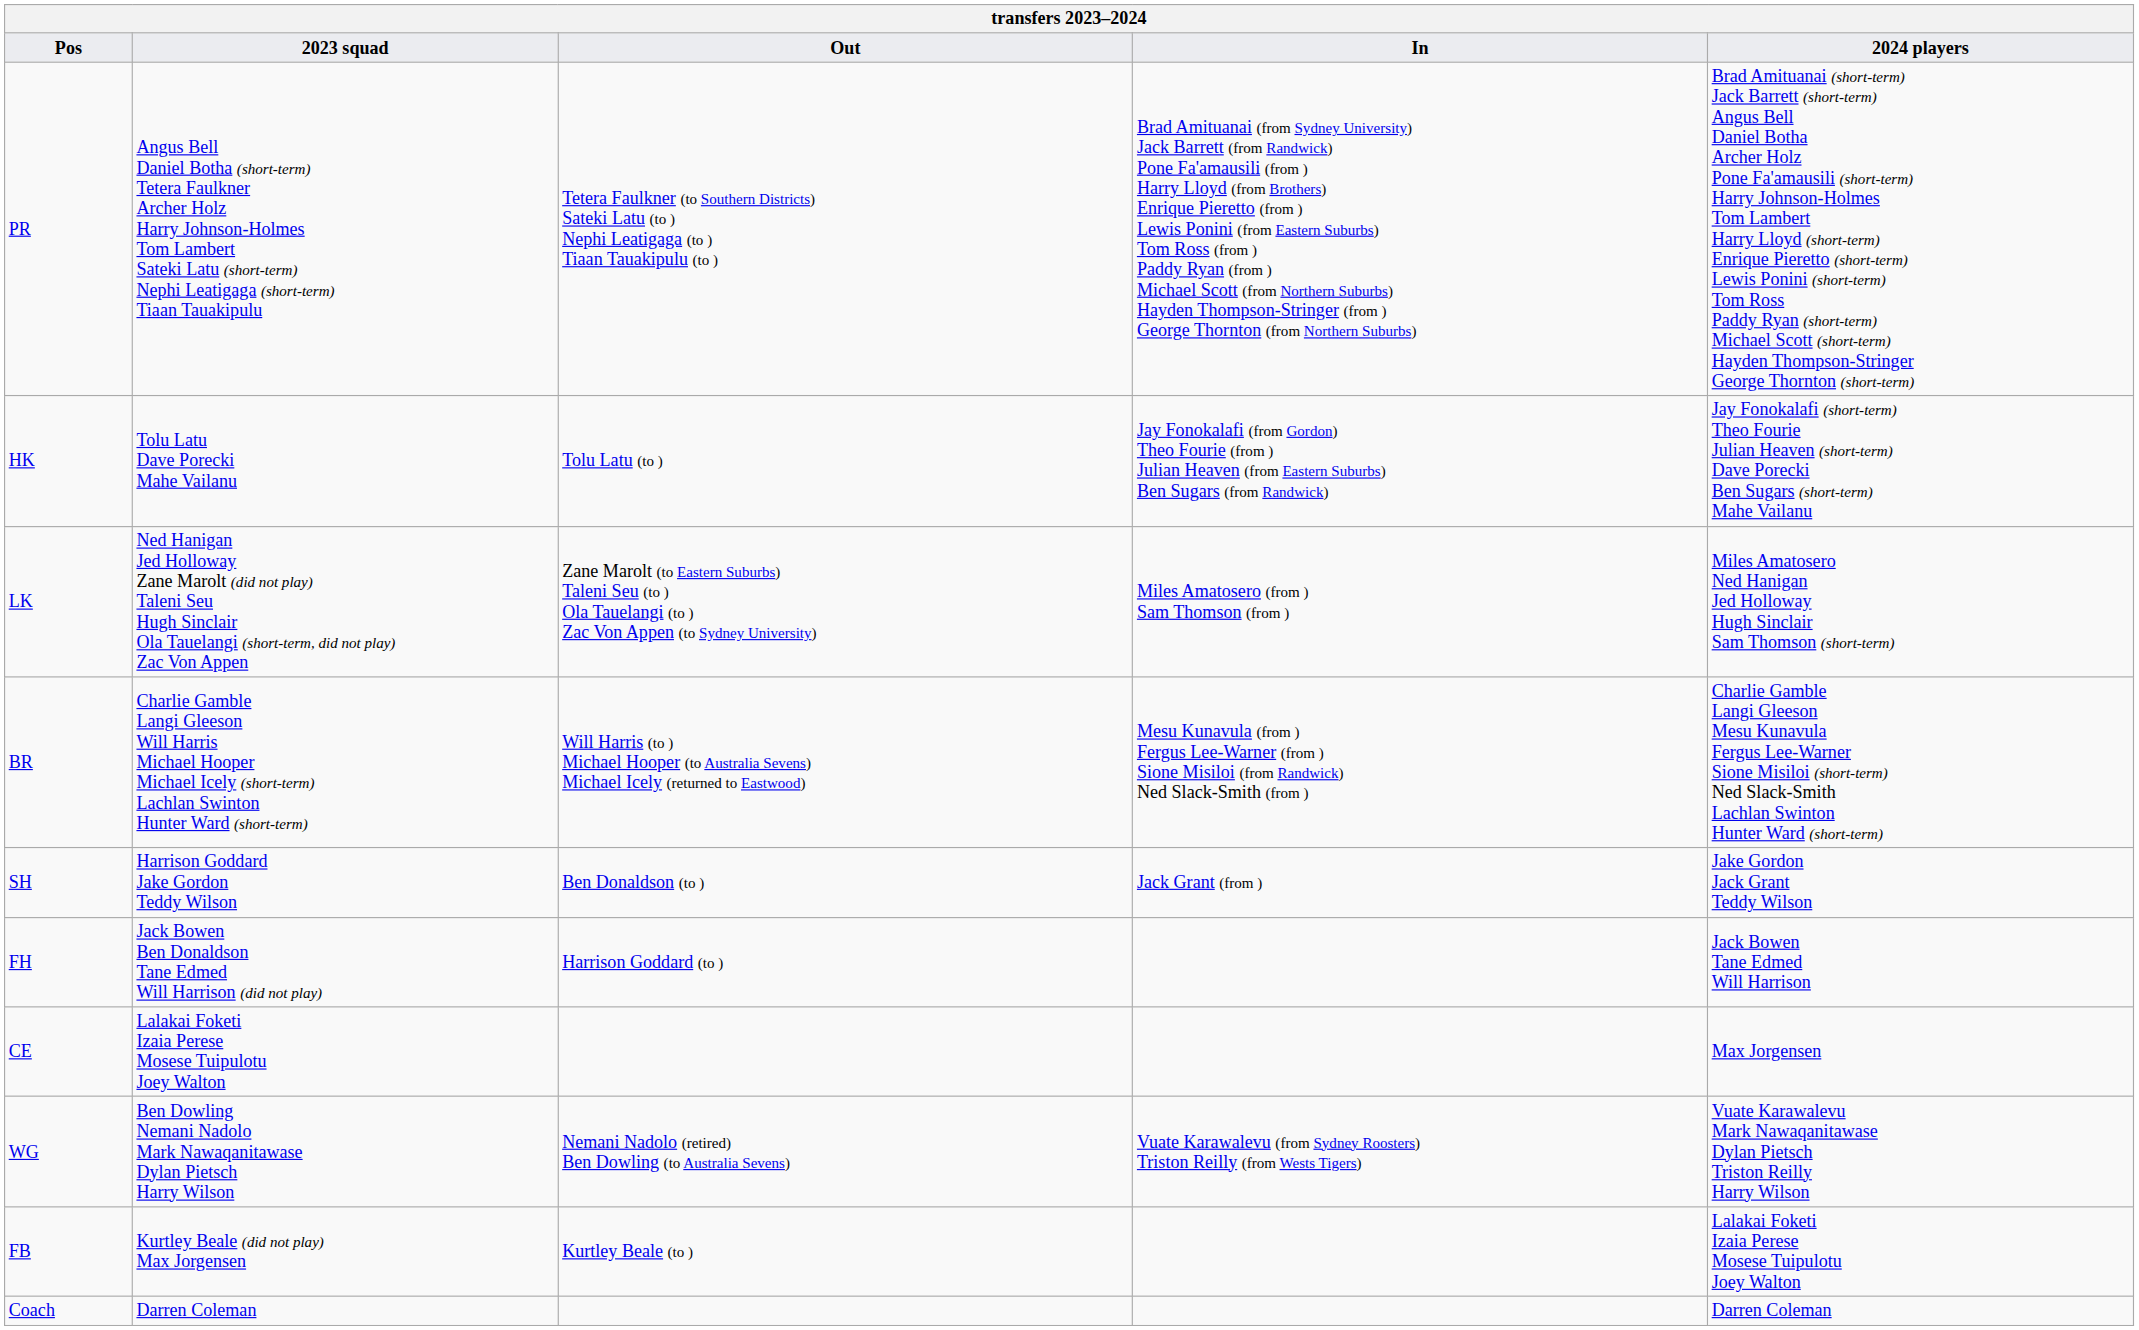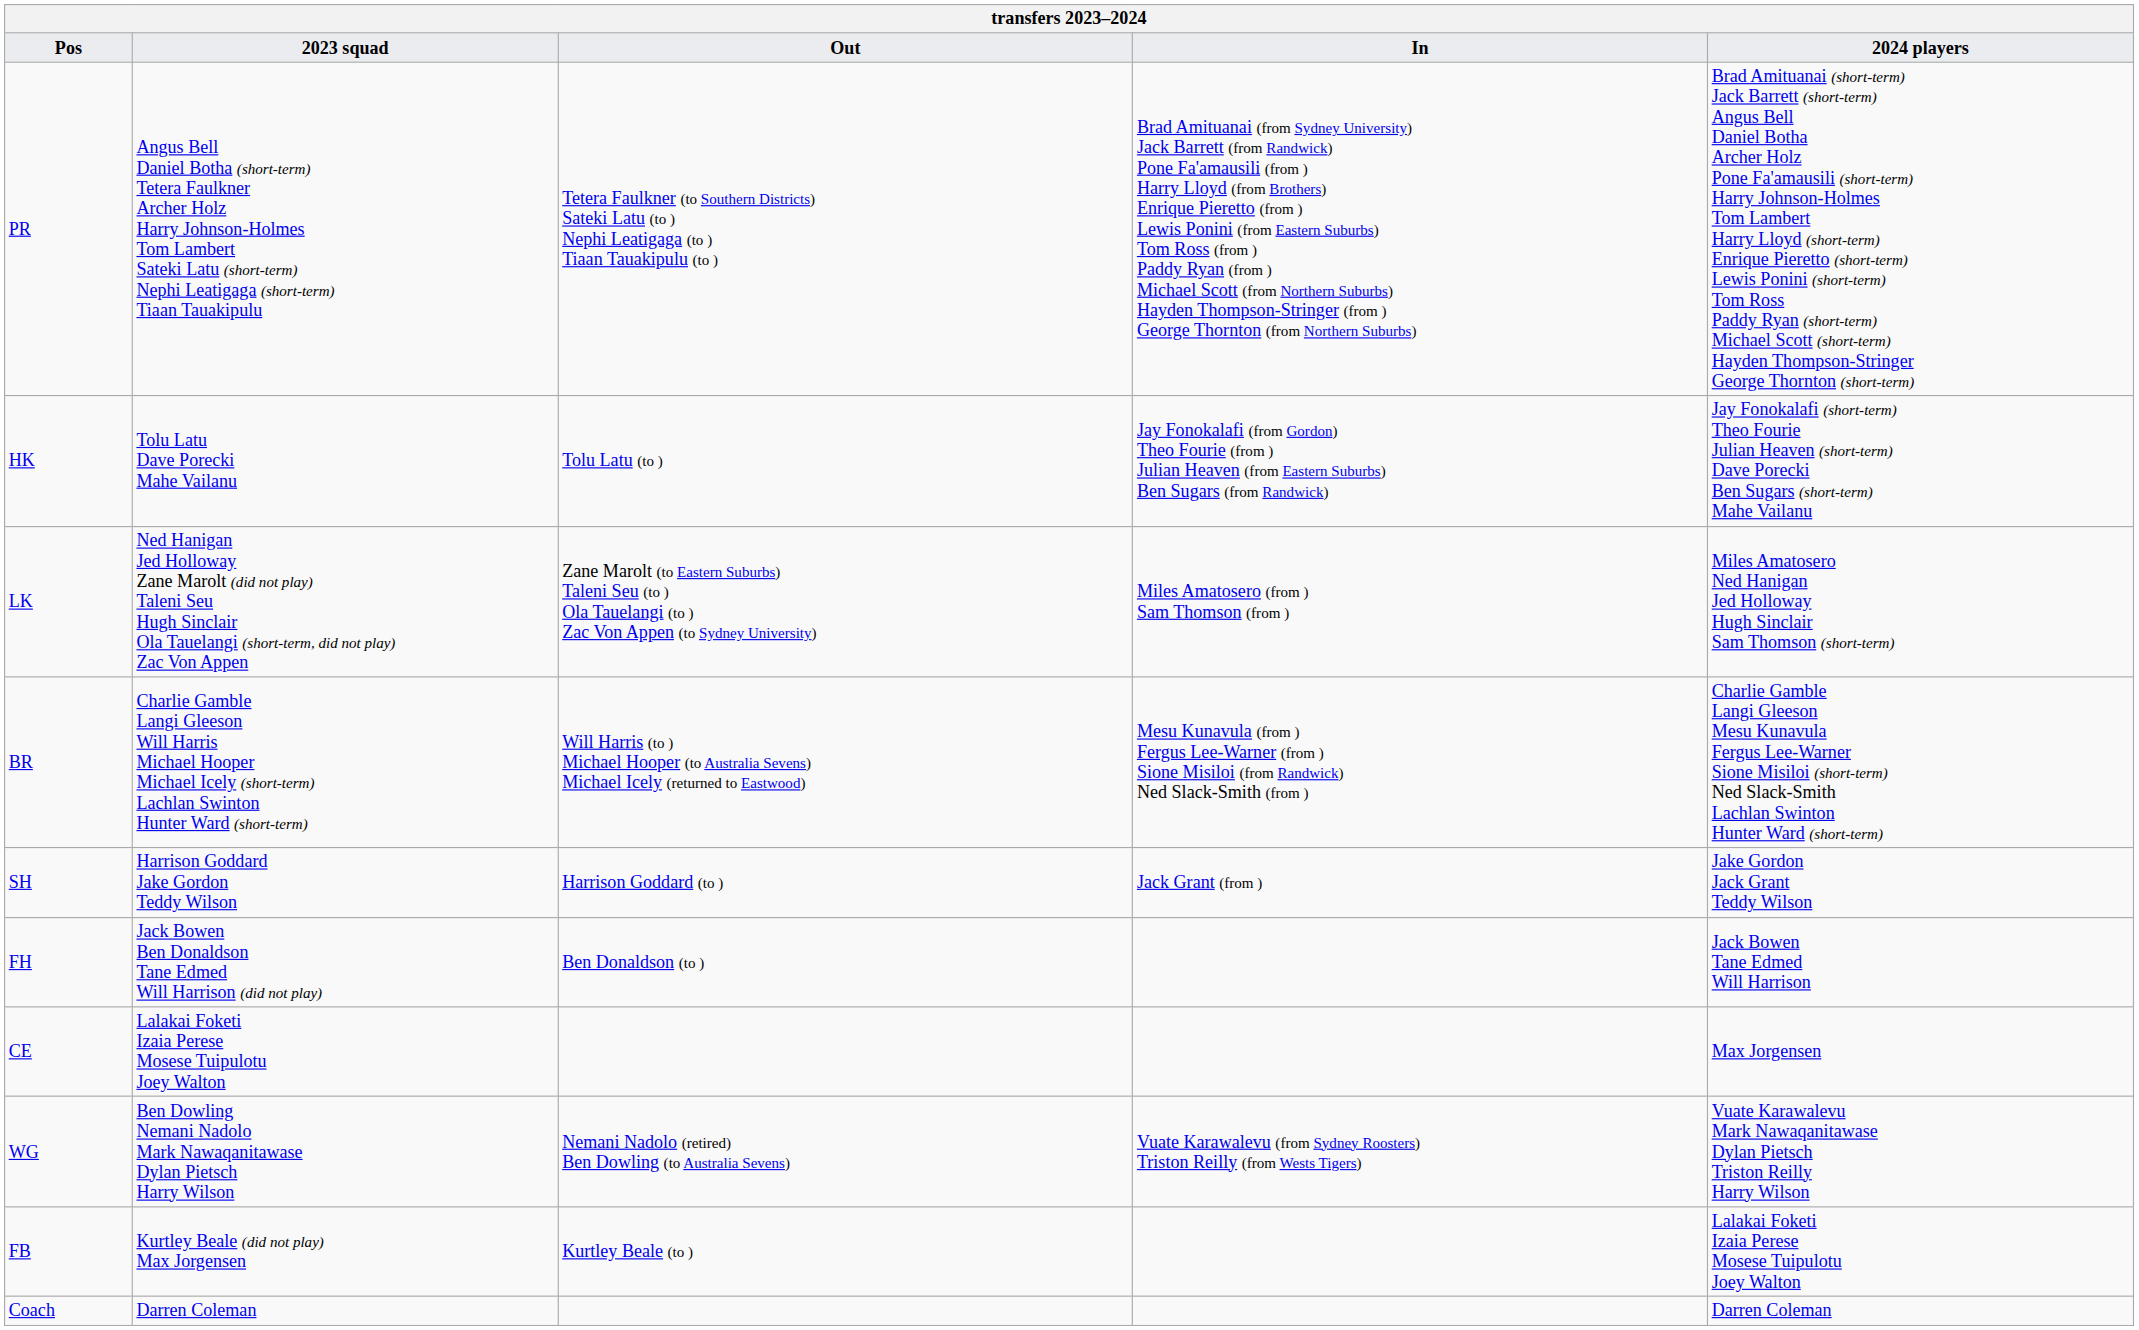SH | Out: Ben Donaldson (to ) -> Harrison Goddard (to )
FH | Out: Harrison Goddard (to ) -> Ben Donaldson (to )
